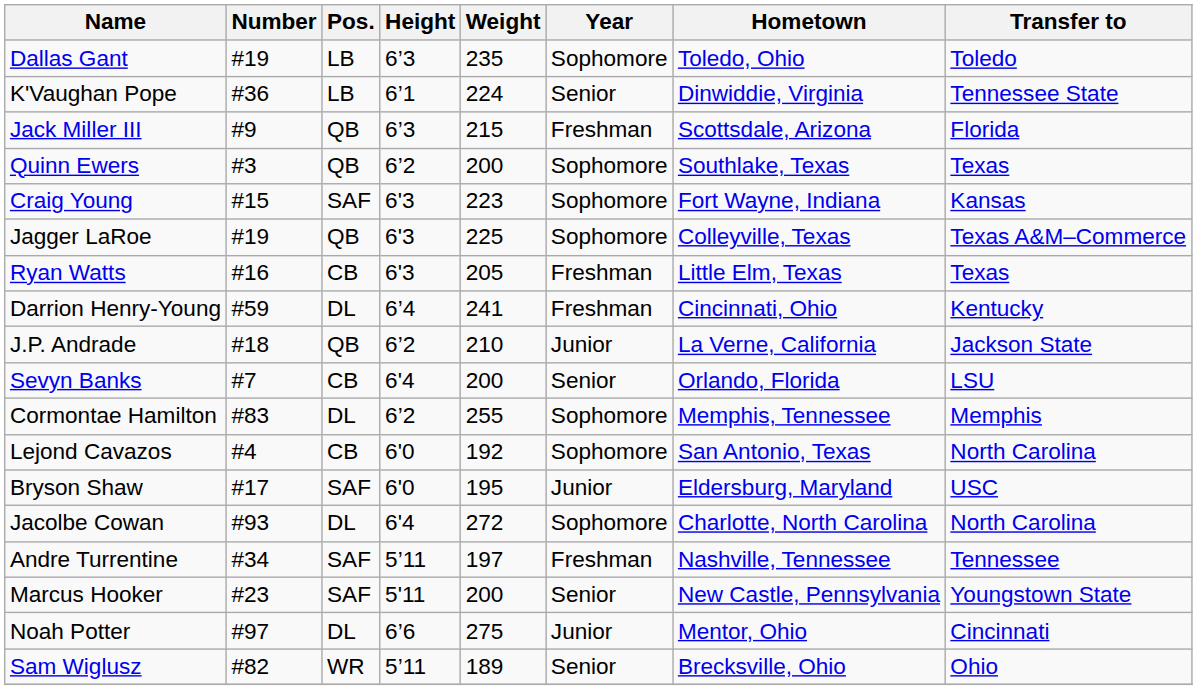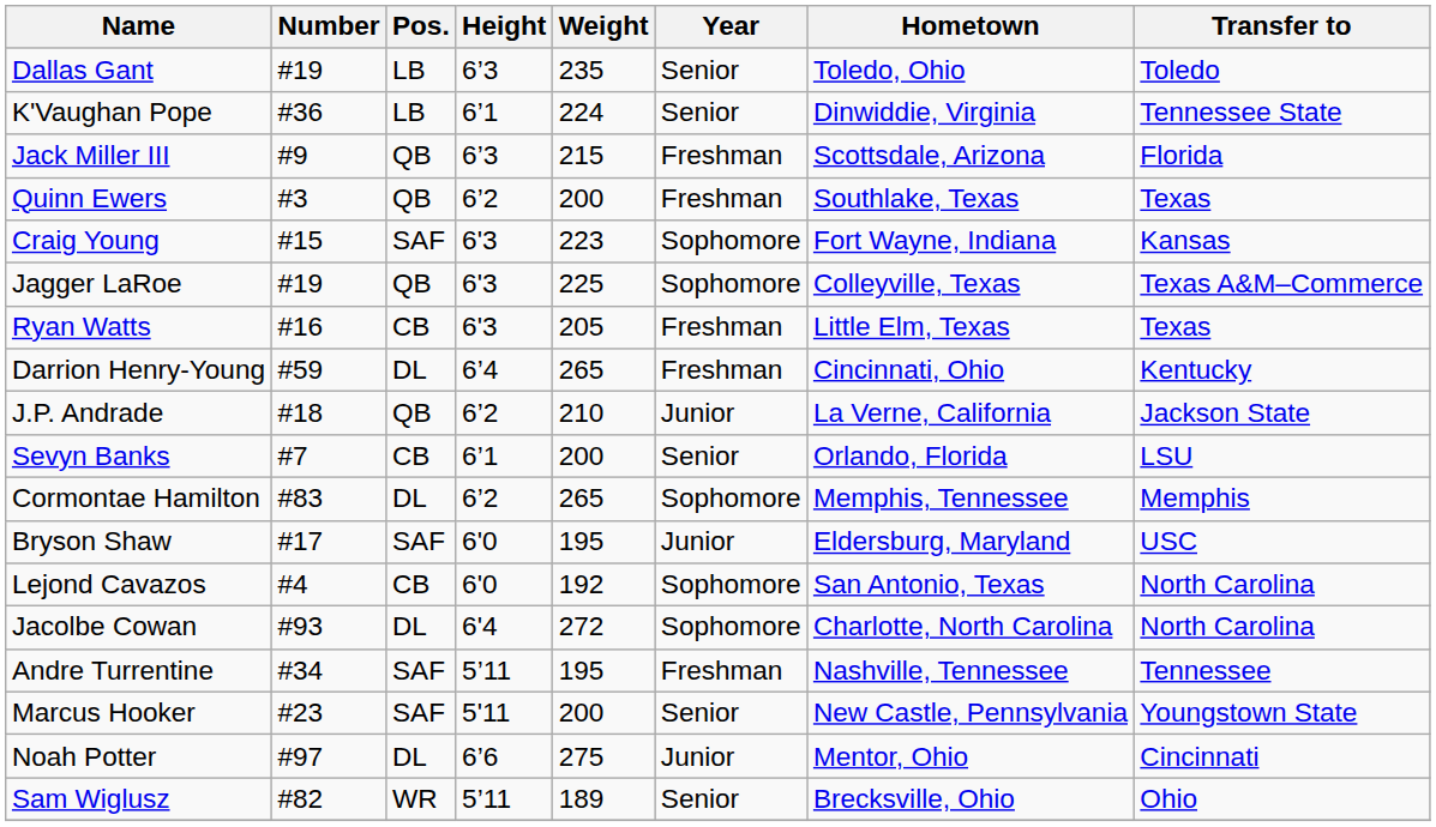Dallas Gant | Year: Sophomore -> Senior
Quinn Ewers | Year: Sophomore -> Freshman
Darrion Henry-Young | Weight: 241 -> 265
Sevyn Banks | Height: 6'4 -> 6’1
Cormontae Hamilton | Weight: 255 -> 265
rows swapped: Lejond Cavazos <-> Bryson Shaw
Andre Turrentine | Weight: 197 -> 195
